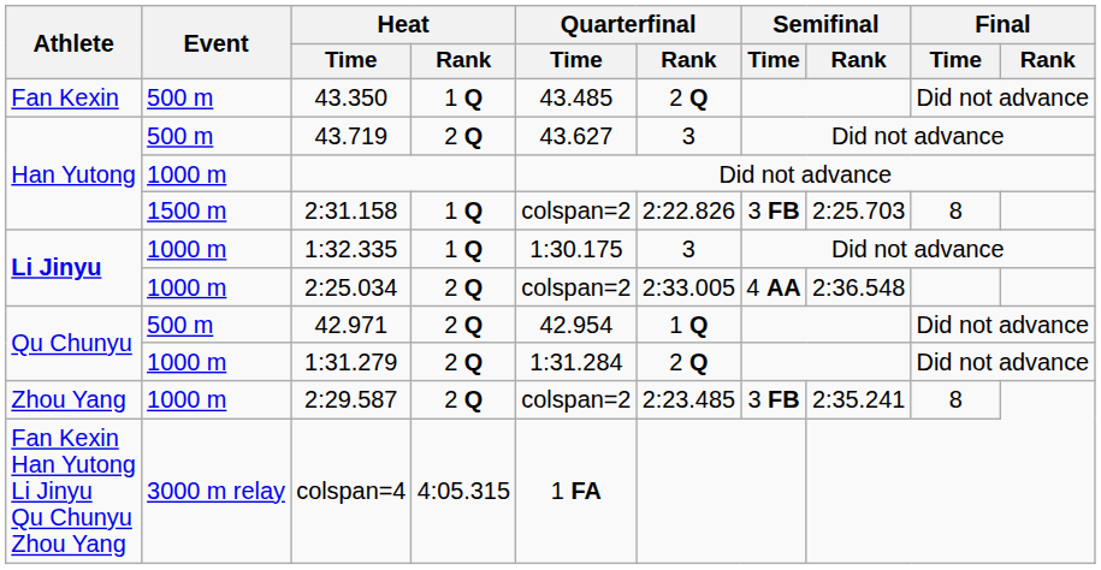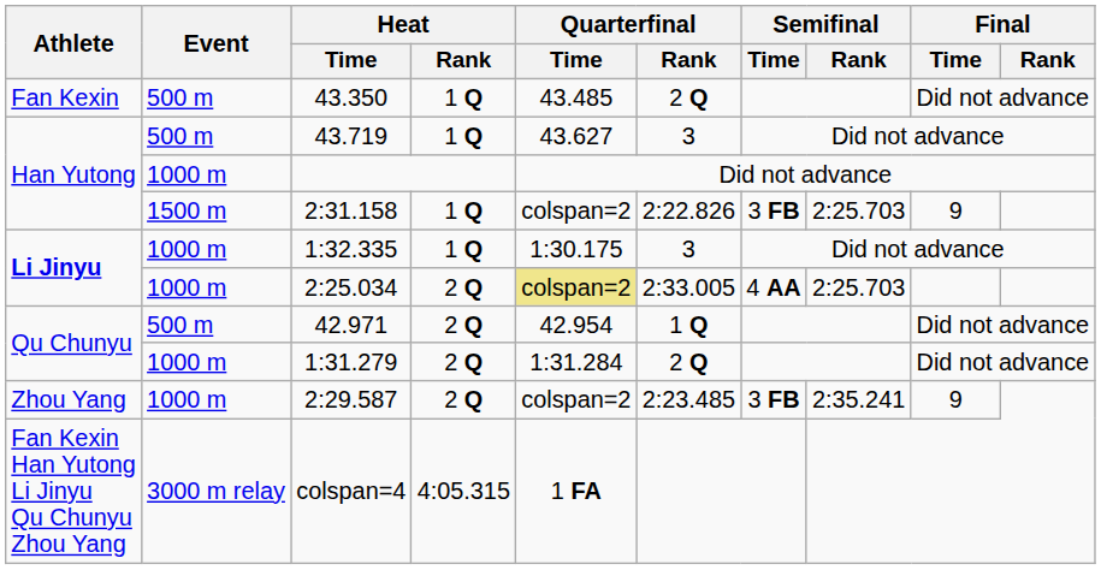43.719 | Heat / Rank: 2 Q -> 1 Q
2:31.158 | Final / Time: 8 -> 9
2:25.034 | Quarterfinal / Time: no background -> khaki background
2:25.034 | Semifinal / Rank: 2:36.548 -> 2:25.703
2:29.587 | Final / Time: 8 -> 9
